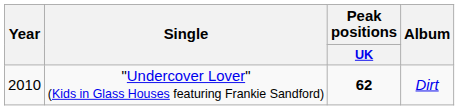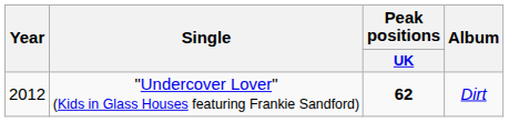row 3 | Year: 2010 -> 2012
